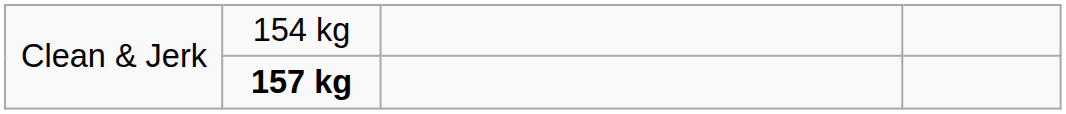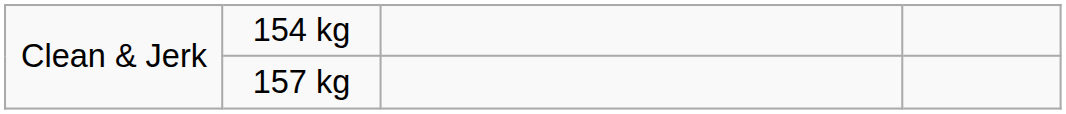Clean & Jerk / 157 kg | column 2: bold -> normal
